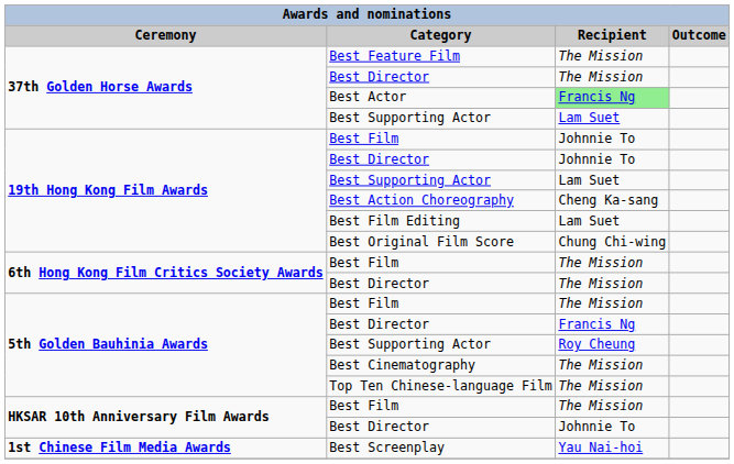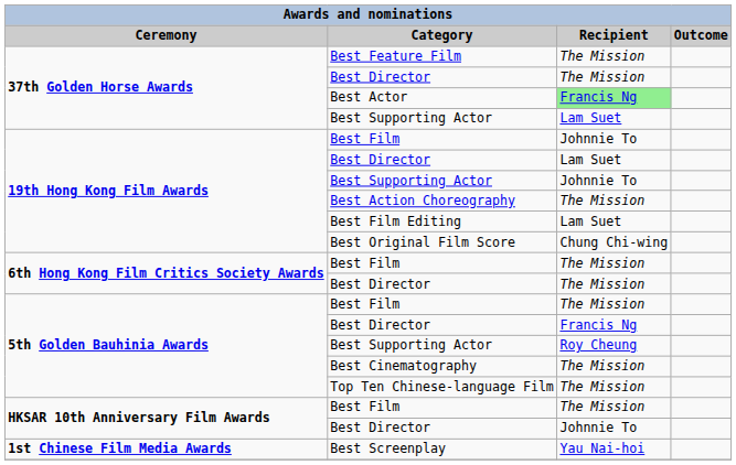19th Hong Kong Film Awards / Best Director | Recipient: Johnnie To -> Lam Suet
19th Hong Kong Film Awards / Best Supporting Actor | Recipient: Lam Suet -> Johnnie To
Best Action Choreography | Recipient: Cheng Ka-sang -> The Mission
